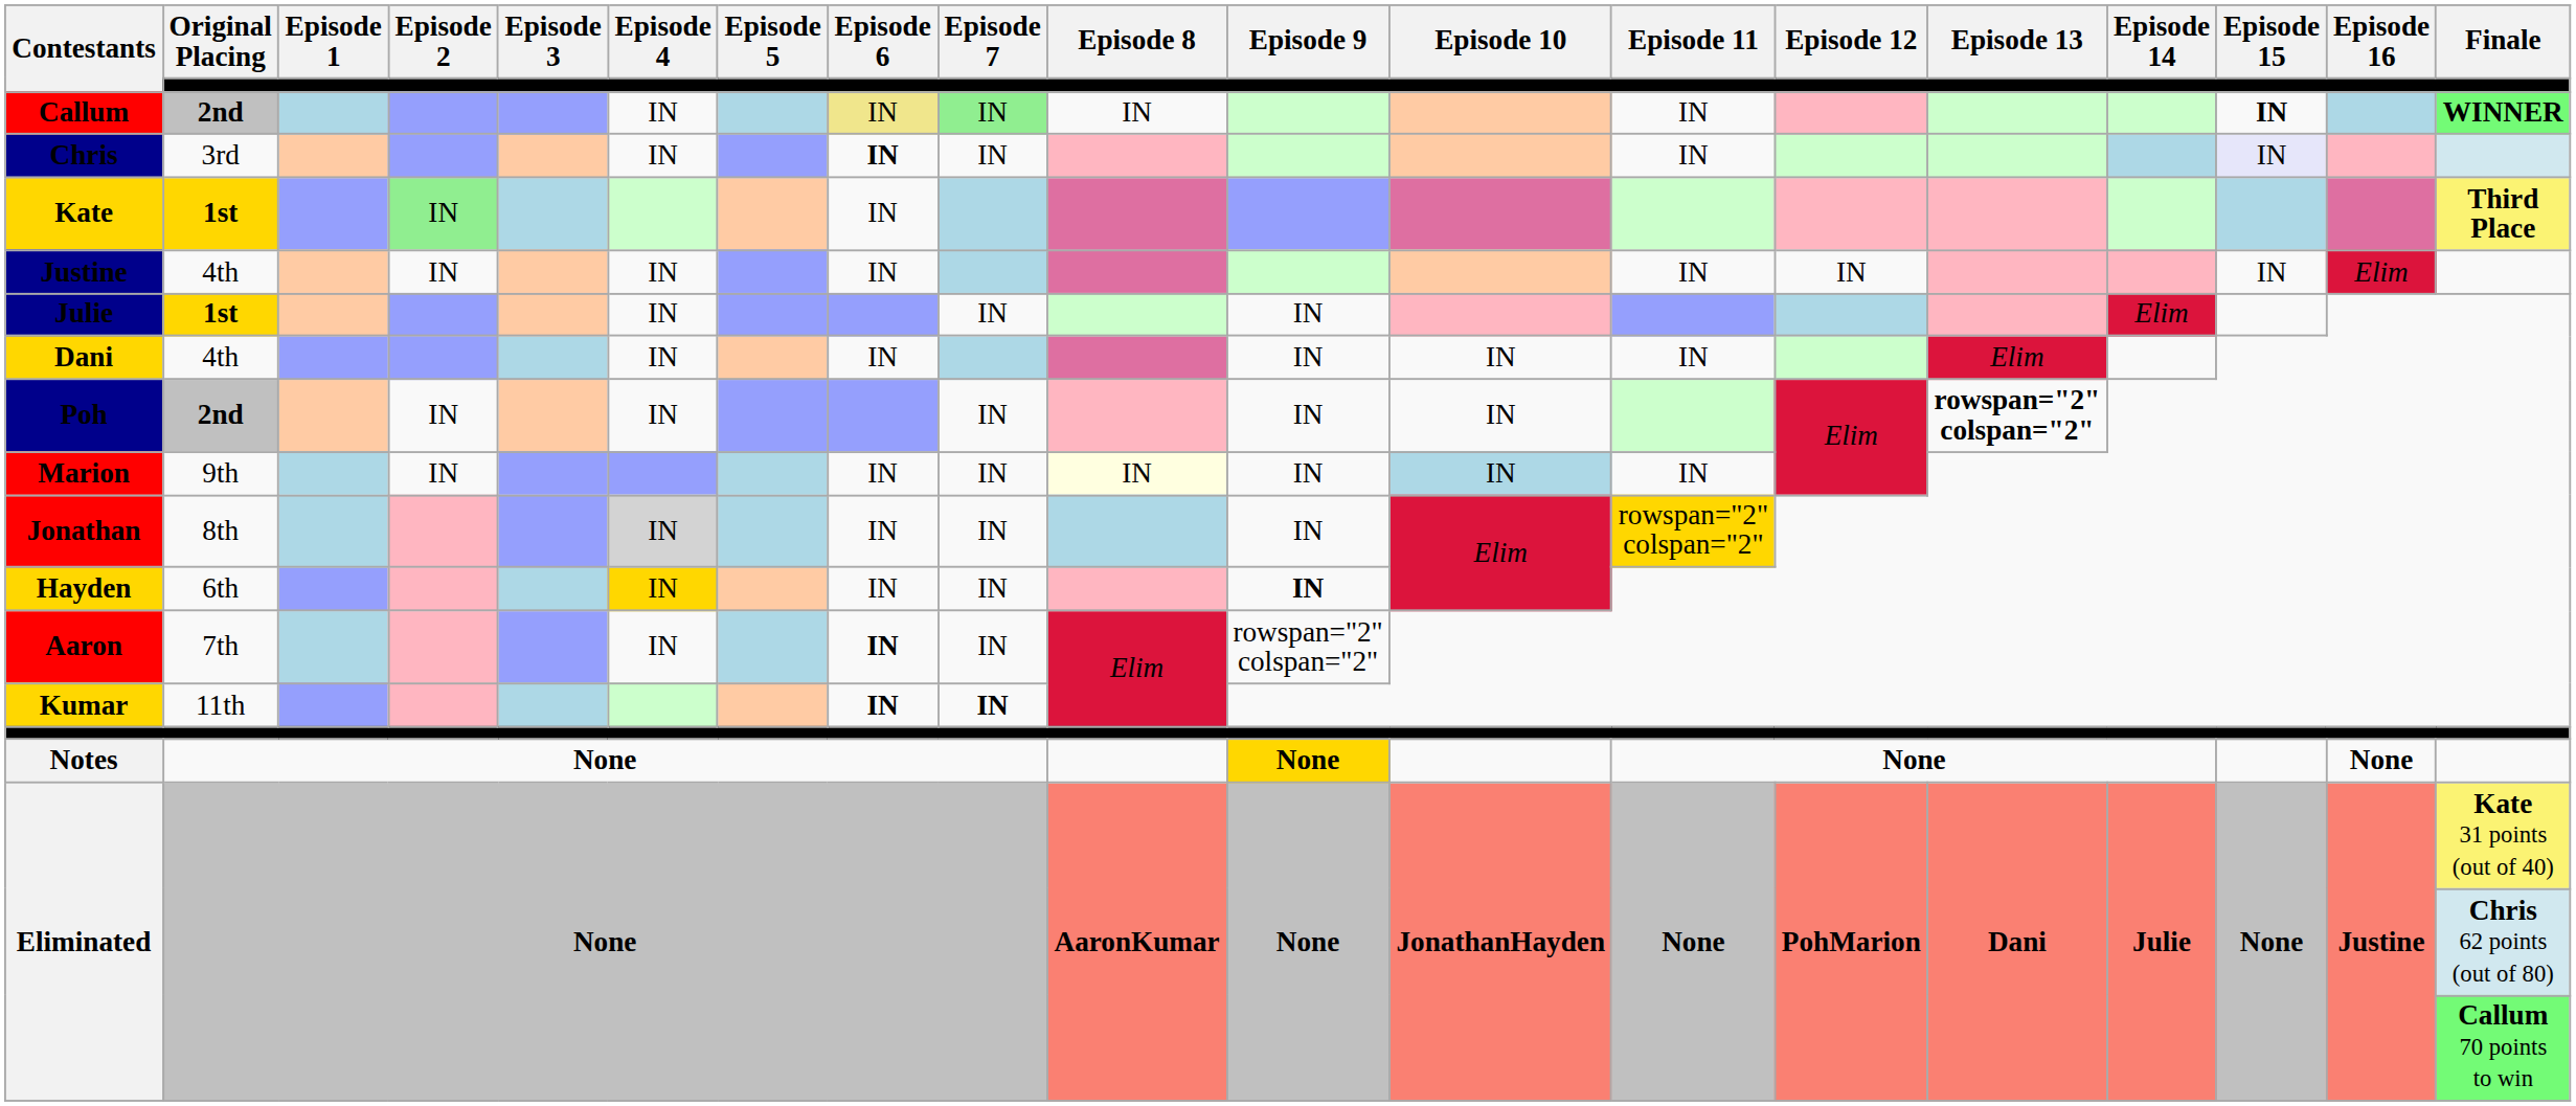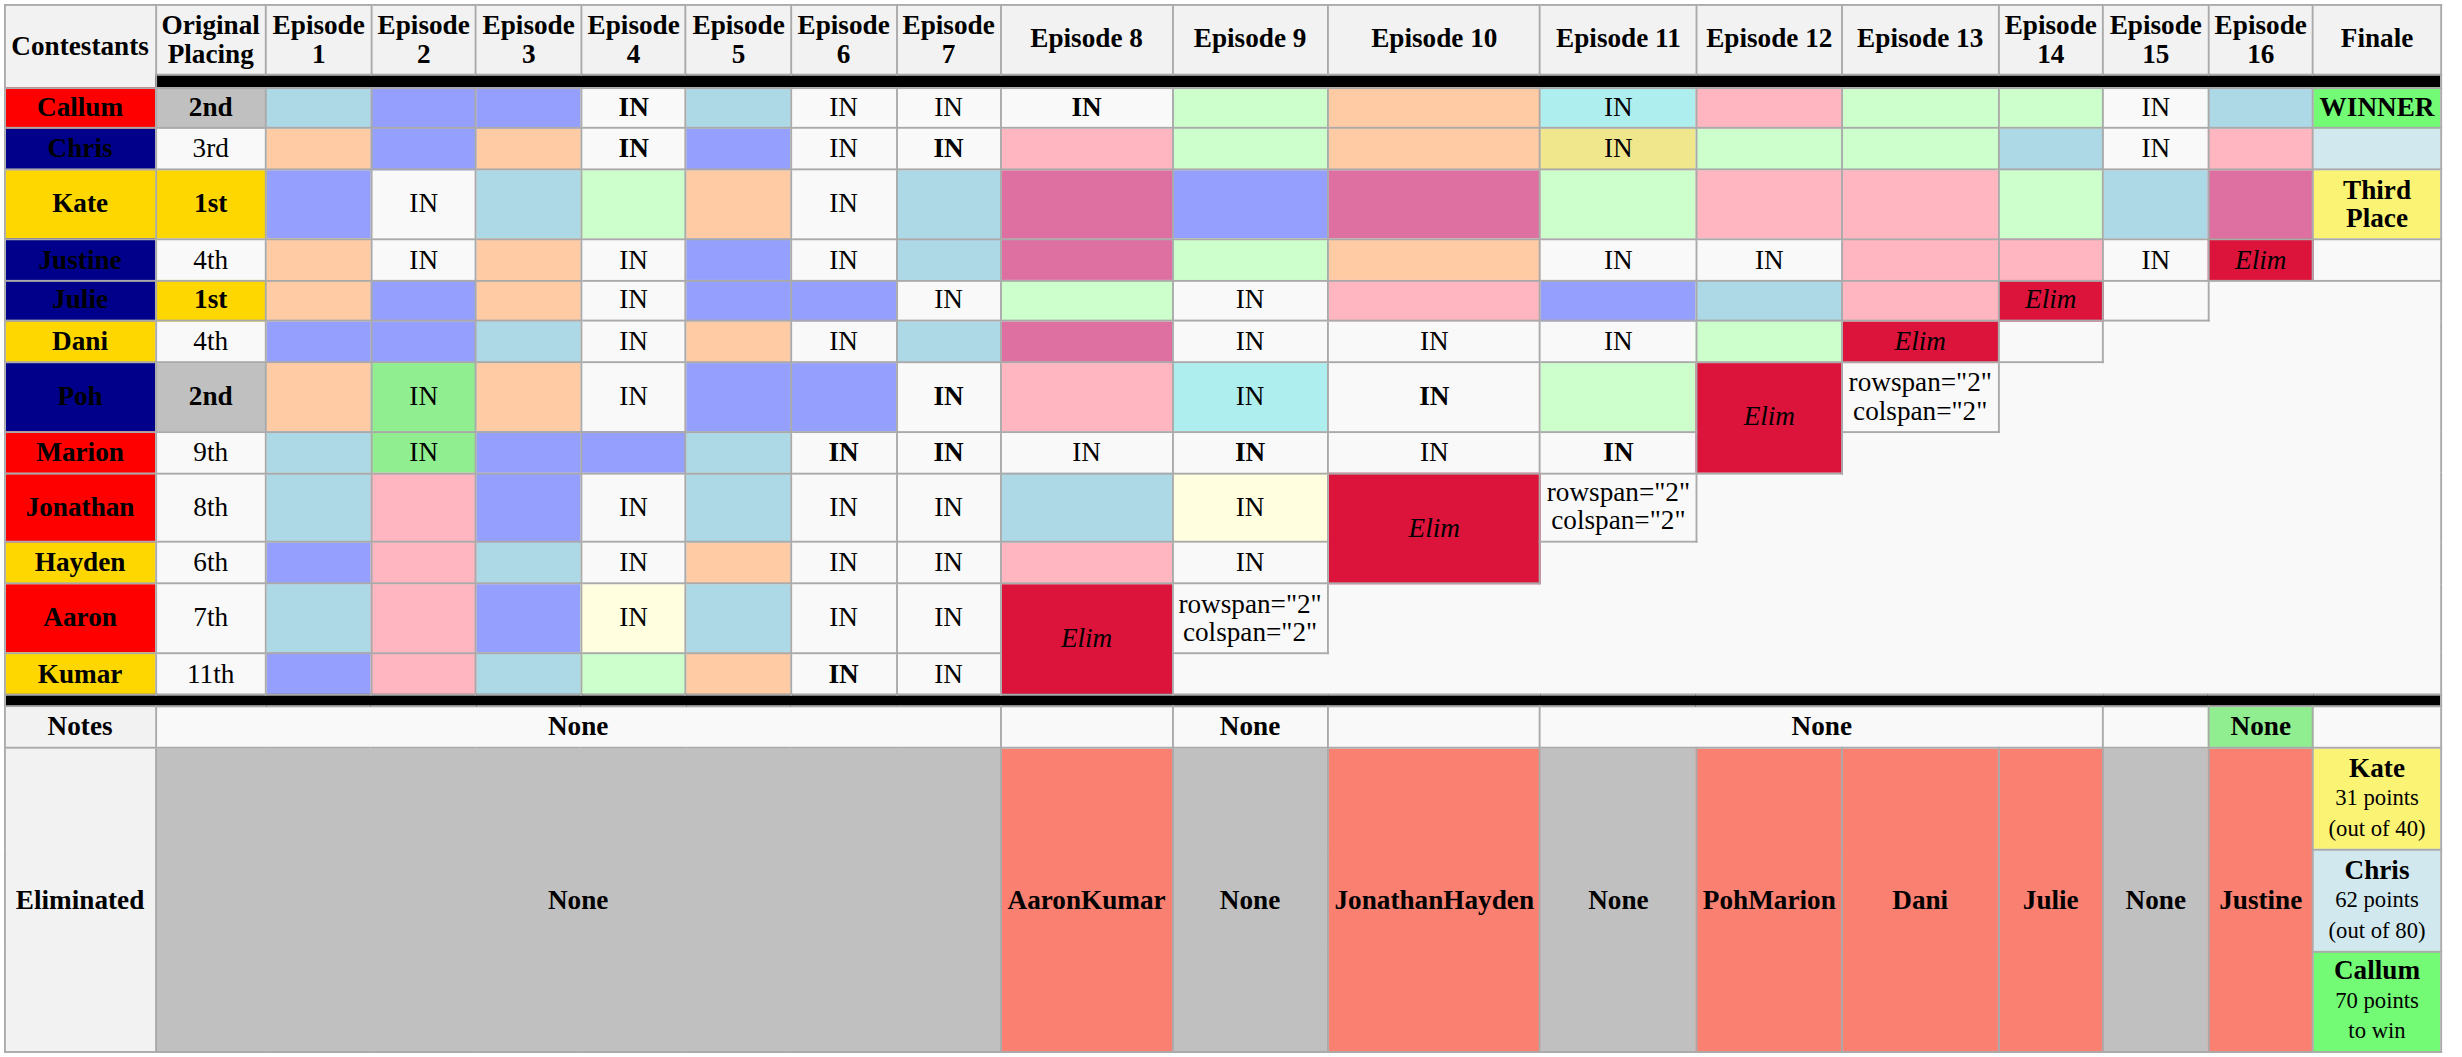Callum | Episode 4: normal -> bold
Callum | Episode 6: khaki background -> no background
Callum | Episode 7: lightgreen background -> no background
Callum | Episode 8: normal -> bold
Callum | Episode 11: no background -> paleturquoise background
Callum | Episode 15: bold -> normal
Chris | Episode 4: normal -> bold
Chris | Episode 6: bold -> normal
Chris | Episode 7: normal -> bold
Chris | Episode 11: no background -> khaki background
Chris | Episode 15: lavender background -> no background
Kate | Episode 2: lightgreen background -> no background
Poh | Episode 2: no background -> lightgreen background
Poh | Episode 7: normal -> bold
Poh | Episode 9: no background -> paleturquoise background
Poh | Episode 10: normal -> bold
Poh | Episode 13: bold -> normal
Marion | Episode 2: no background -> lightgreen background
Marion | Episode 6: normal -> bold
Marion | Episode 7: normal -> bold
Marion | Episode 8: lightyellow background -> no background
Marion | Episode 9: normal -> bold
Marion | Episode 10: lightblue background -> no background
Marion | Episode 11: normal -> bold
Jonathan | Episode 4: lightgrey background -> no background
Jonathan | Episode 9: no background -> lightyellow background
Jonathan | Episode 11: gold background -> no background
Hayden | Episode 4: gold background -> no background
Hayden | Episode 9: bold -> normal
Aaron | Episode 4: no background -> lightyellow background
Aaron | Episode 6: bold -> normal
Kumar | Episode 7: bold -> normal
Notes | Episode 9: gold background -> no background
Notes | Episode 16: no background -> lightgreen background
